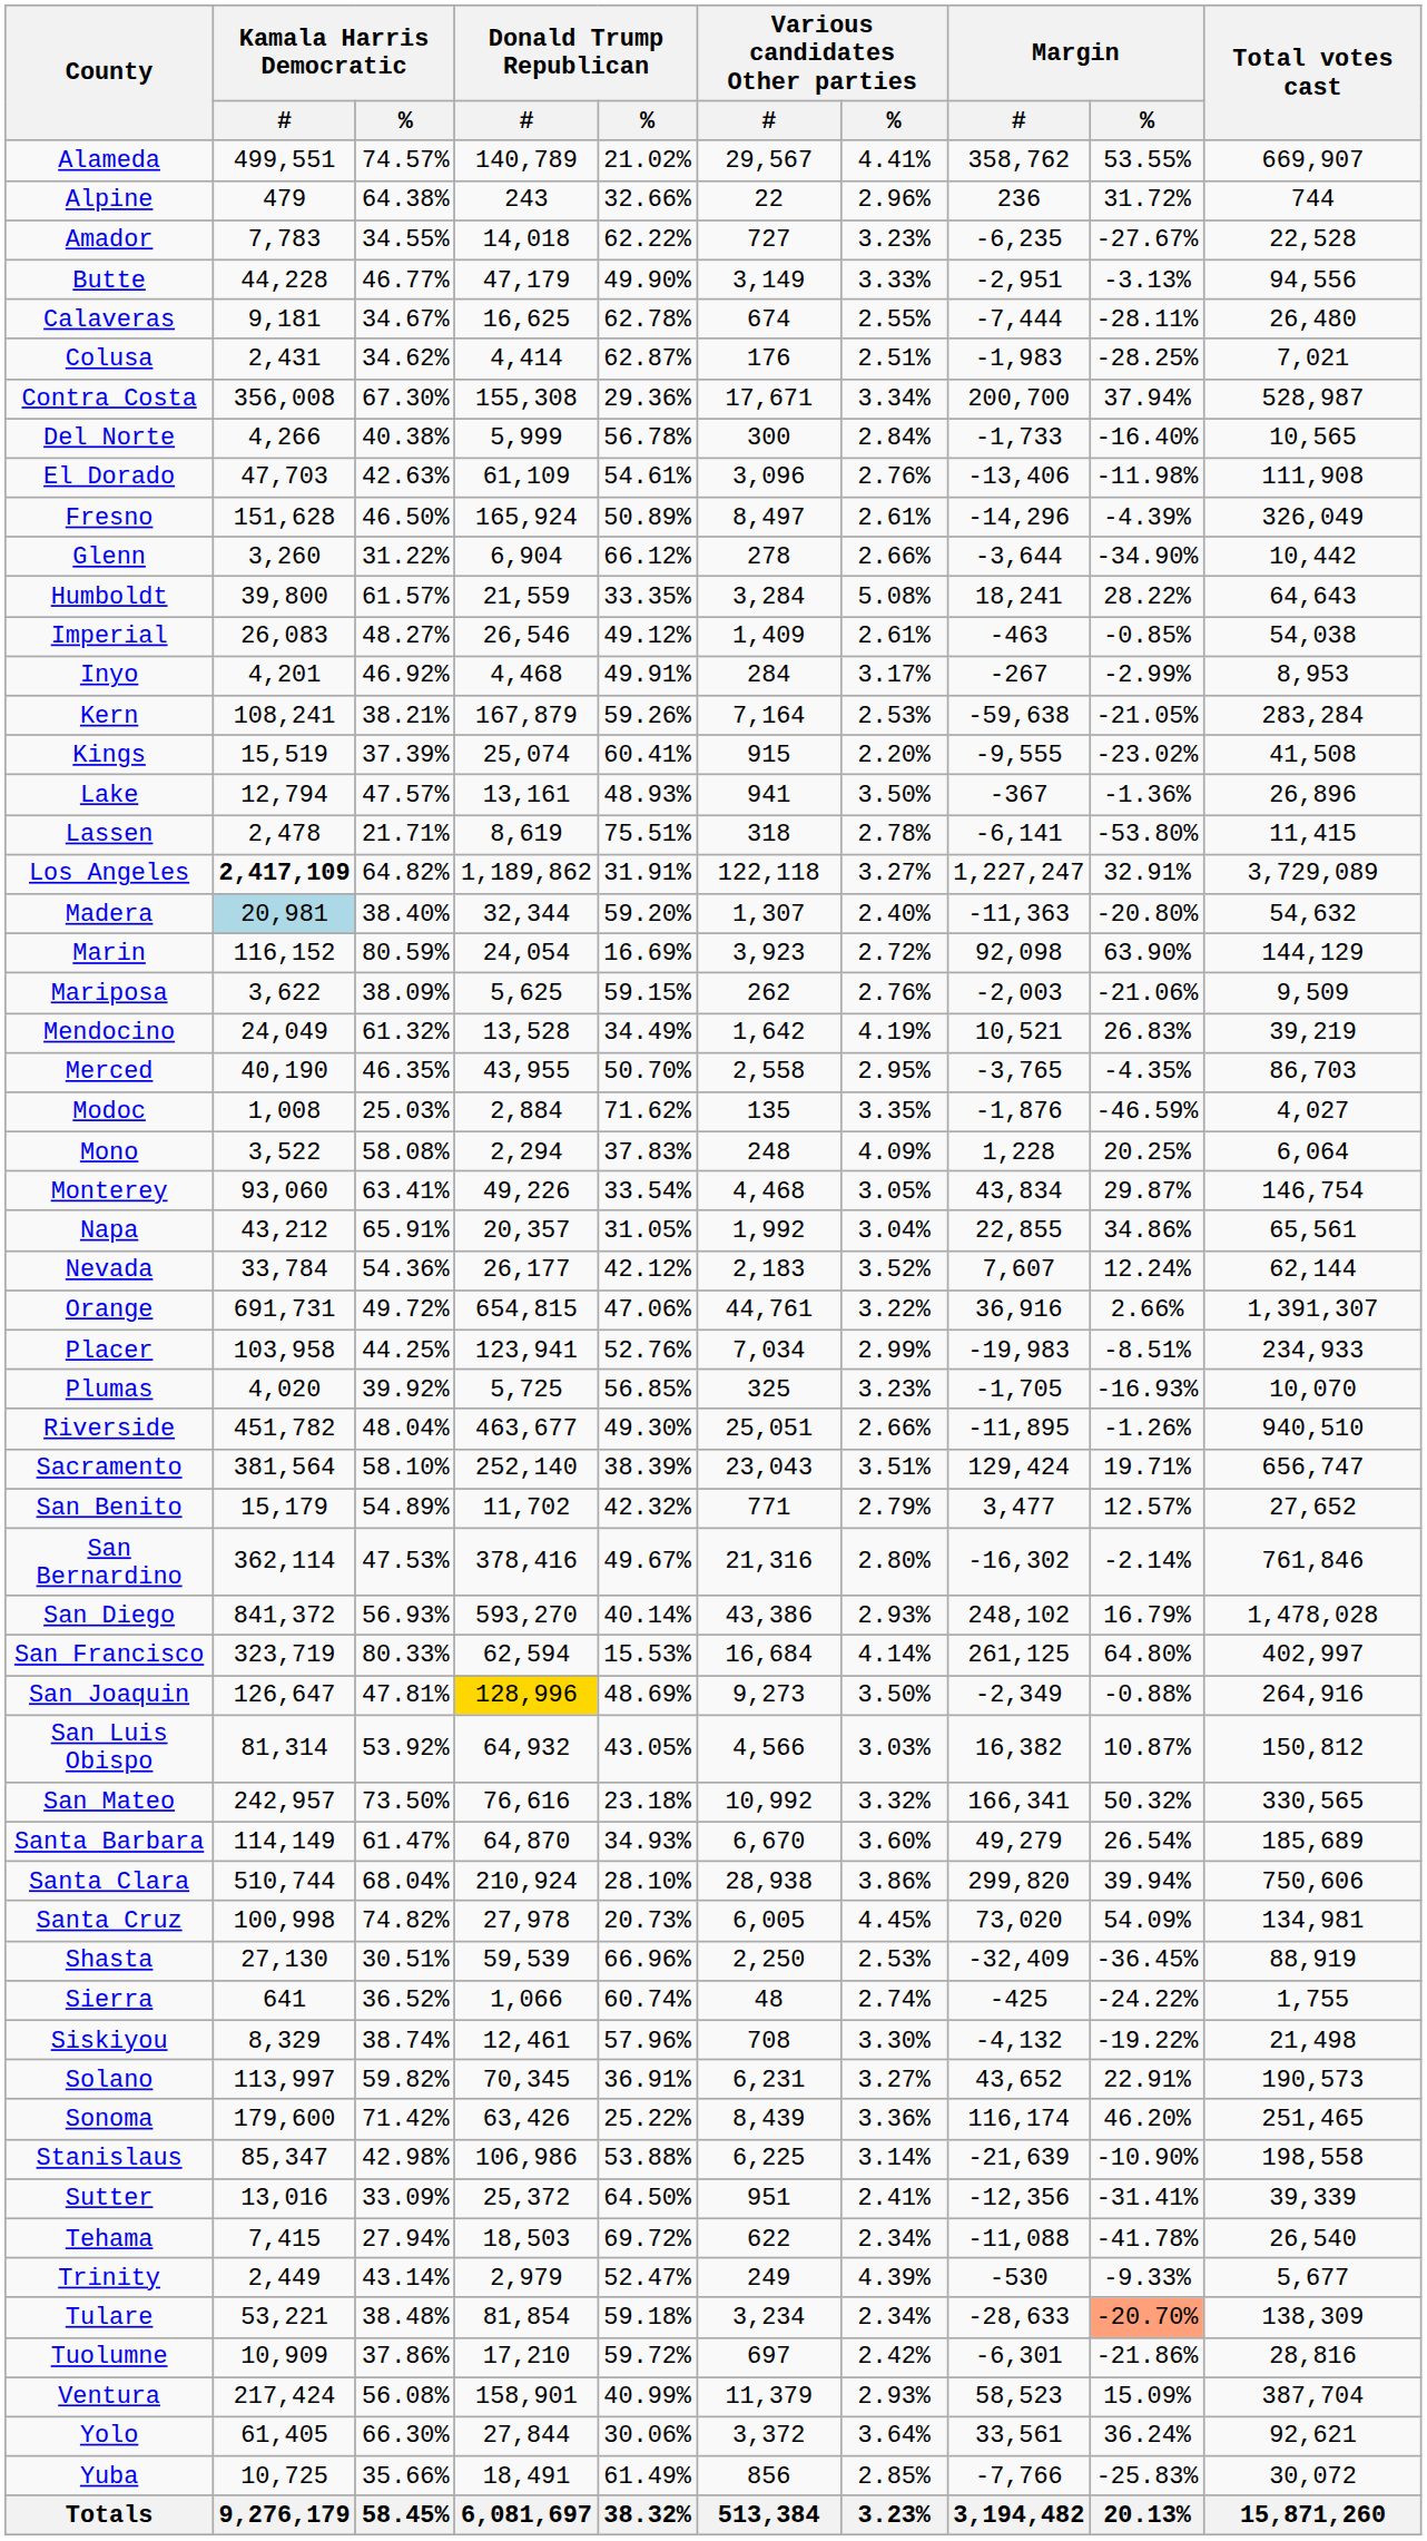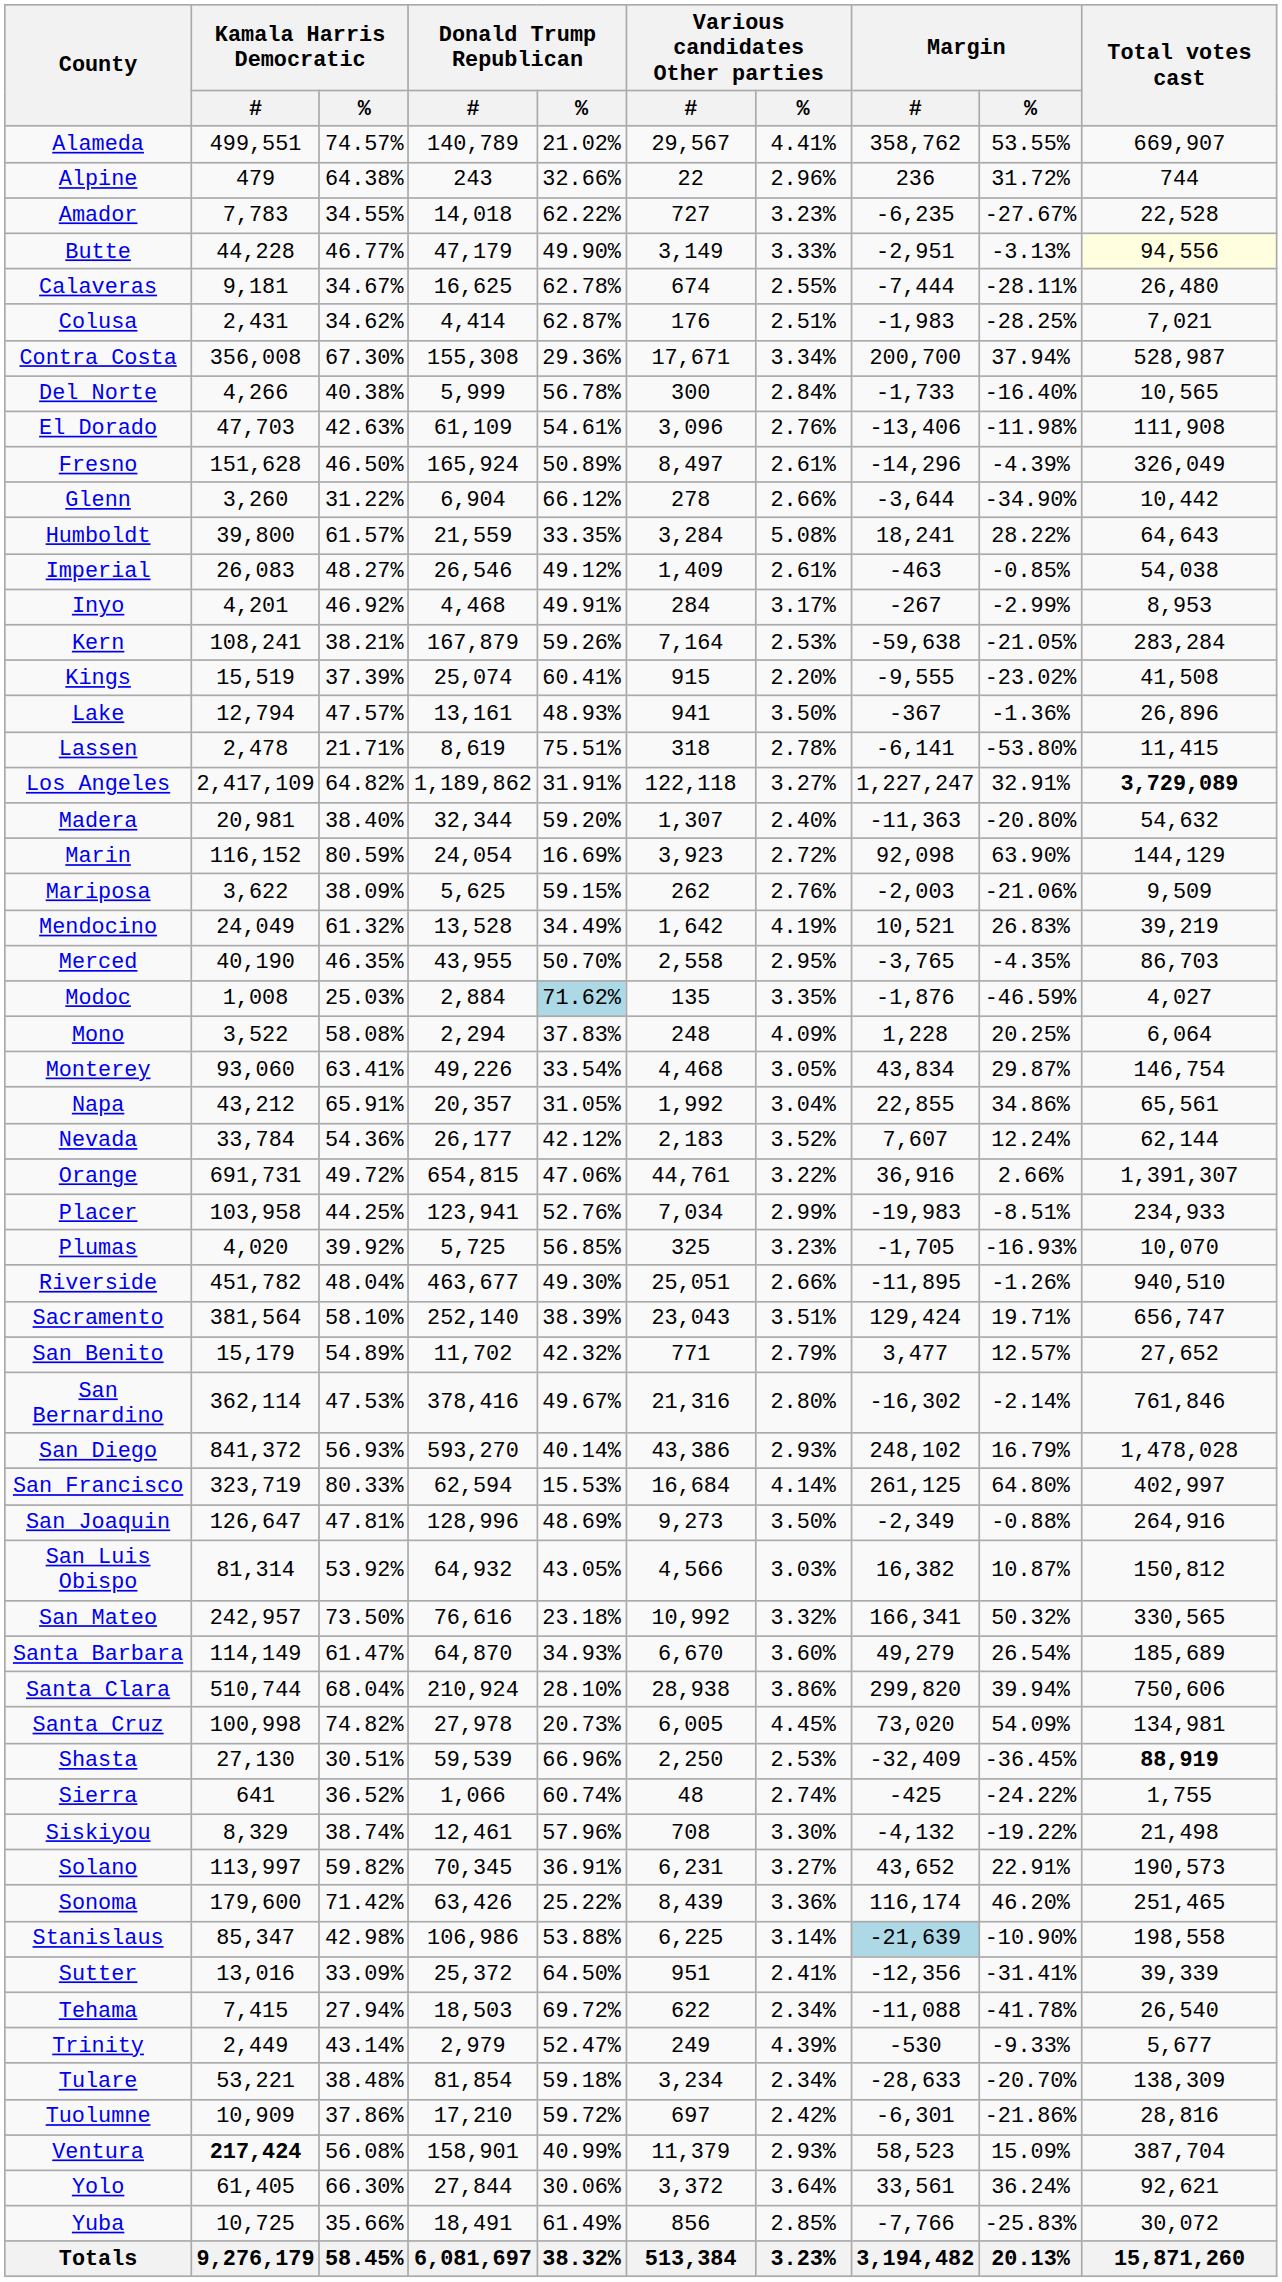Butte | Total votes cast: no background -> lightyellow background
Los Angeles | Kamala Harris Democratic / #: bold -> normal
Los Angeles | Total votes cast: normal -> bold
Madera | Kamala Harris Democratic / #: lightblue background -> no background
Modoc | Donald Trump Republican / %: no background -> lightblue background
San Joaquin | Donald Trump Republican / #: gold background -> no background
Shasta | Total votes cast: normal -> bold
Stanislaus | Margin / #: no background -> lightblue background
Tulare | Margin / %: lightsalmon background -> no background
Ventura | Kamala Harris Democratic / #: normal -> bold
